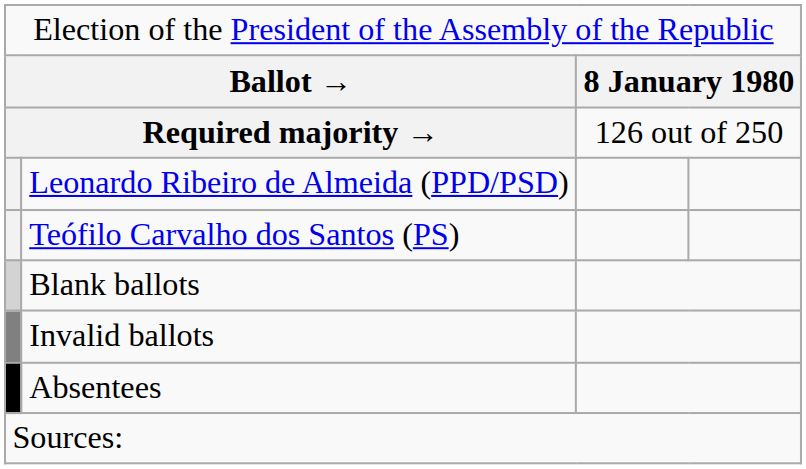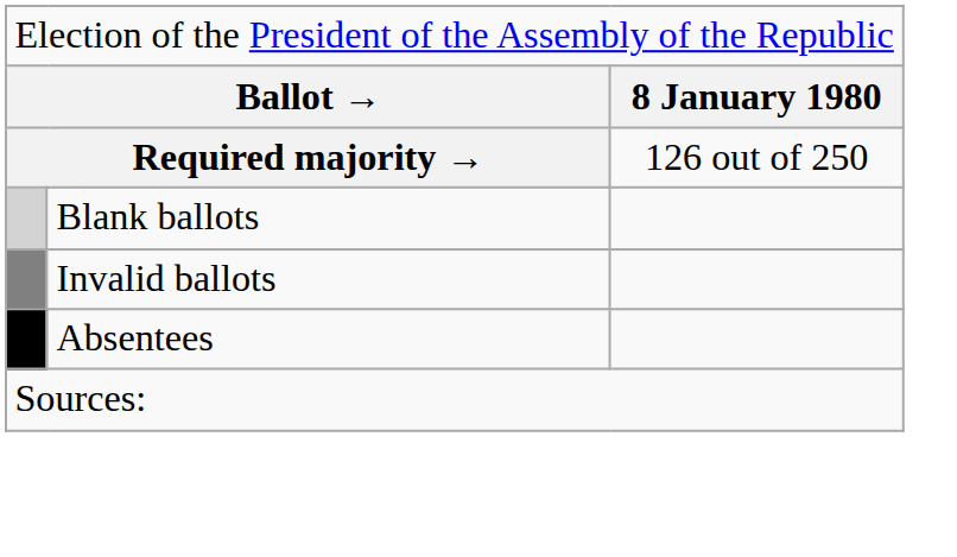- row: Leonardo Ribeiro de Almeida (PPD/PSD)
- row: Teófilo Carvalho dos Santos (PS)
